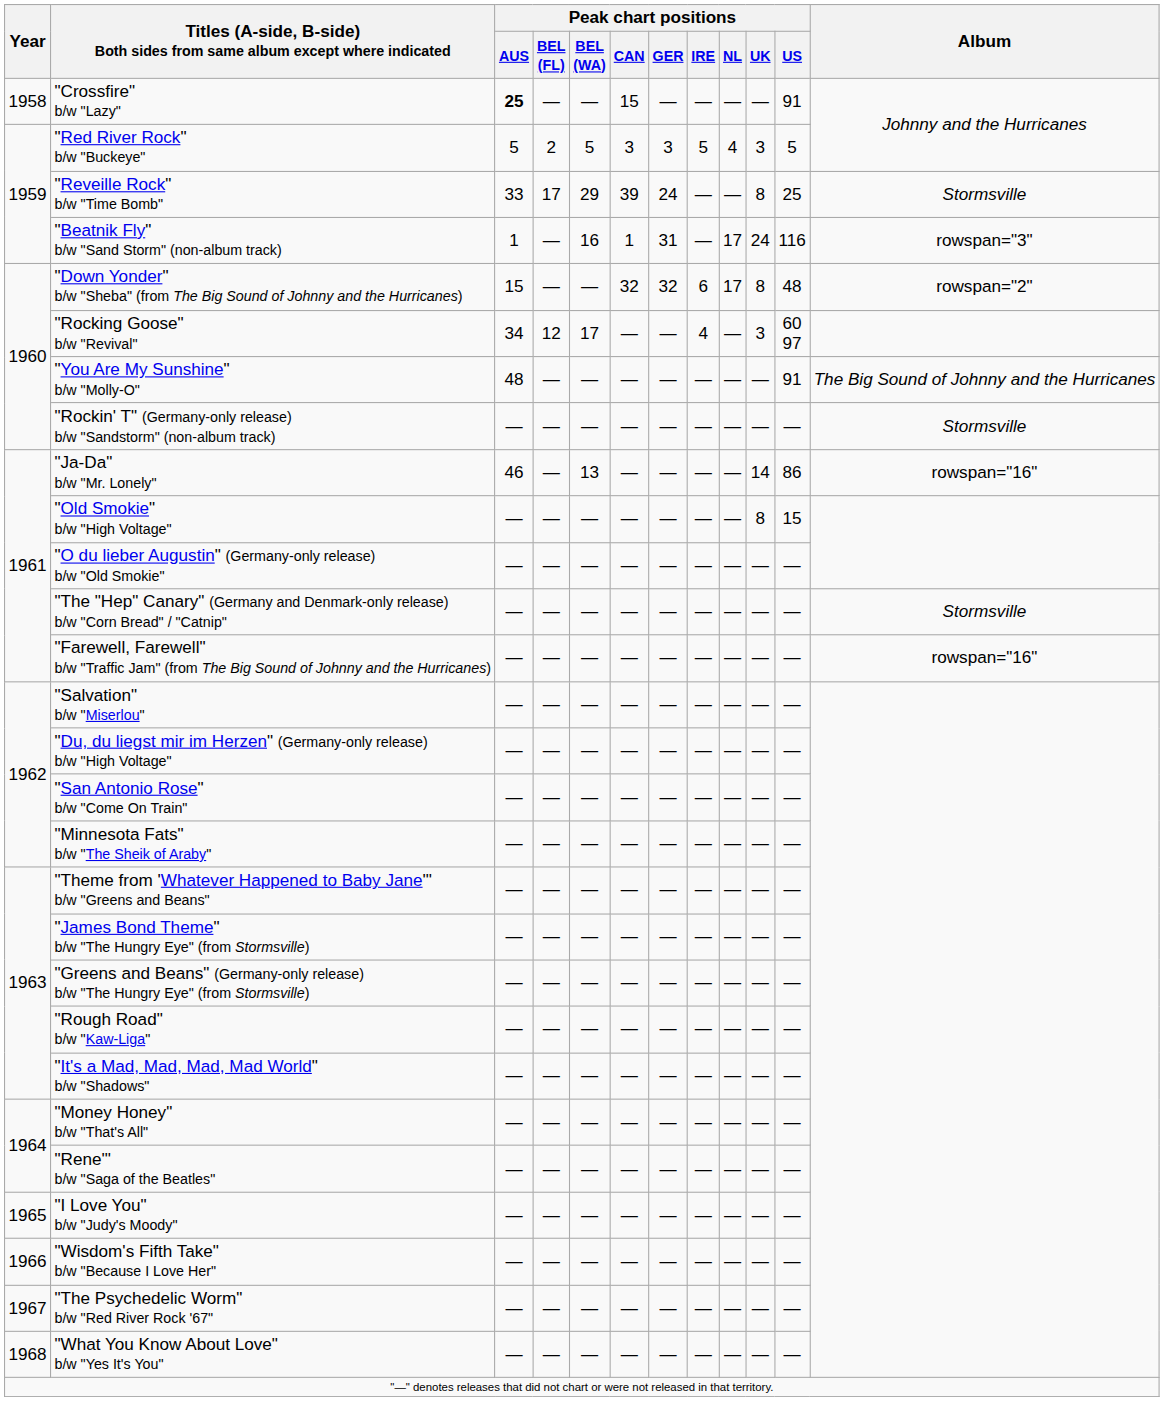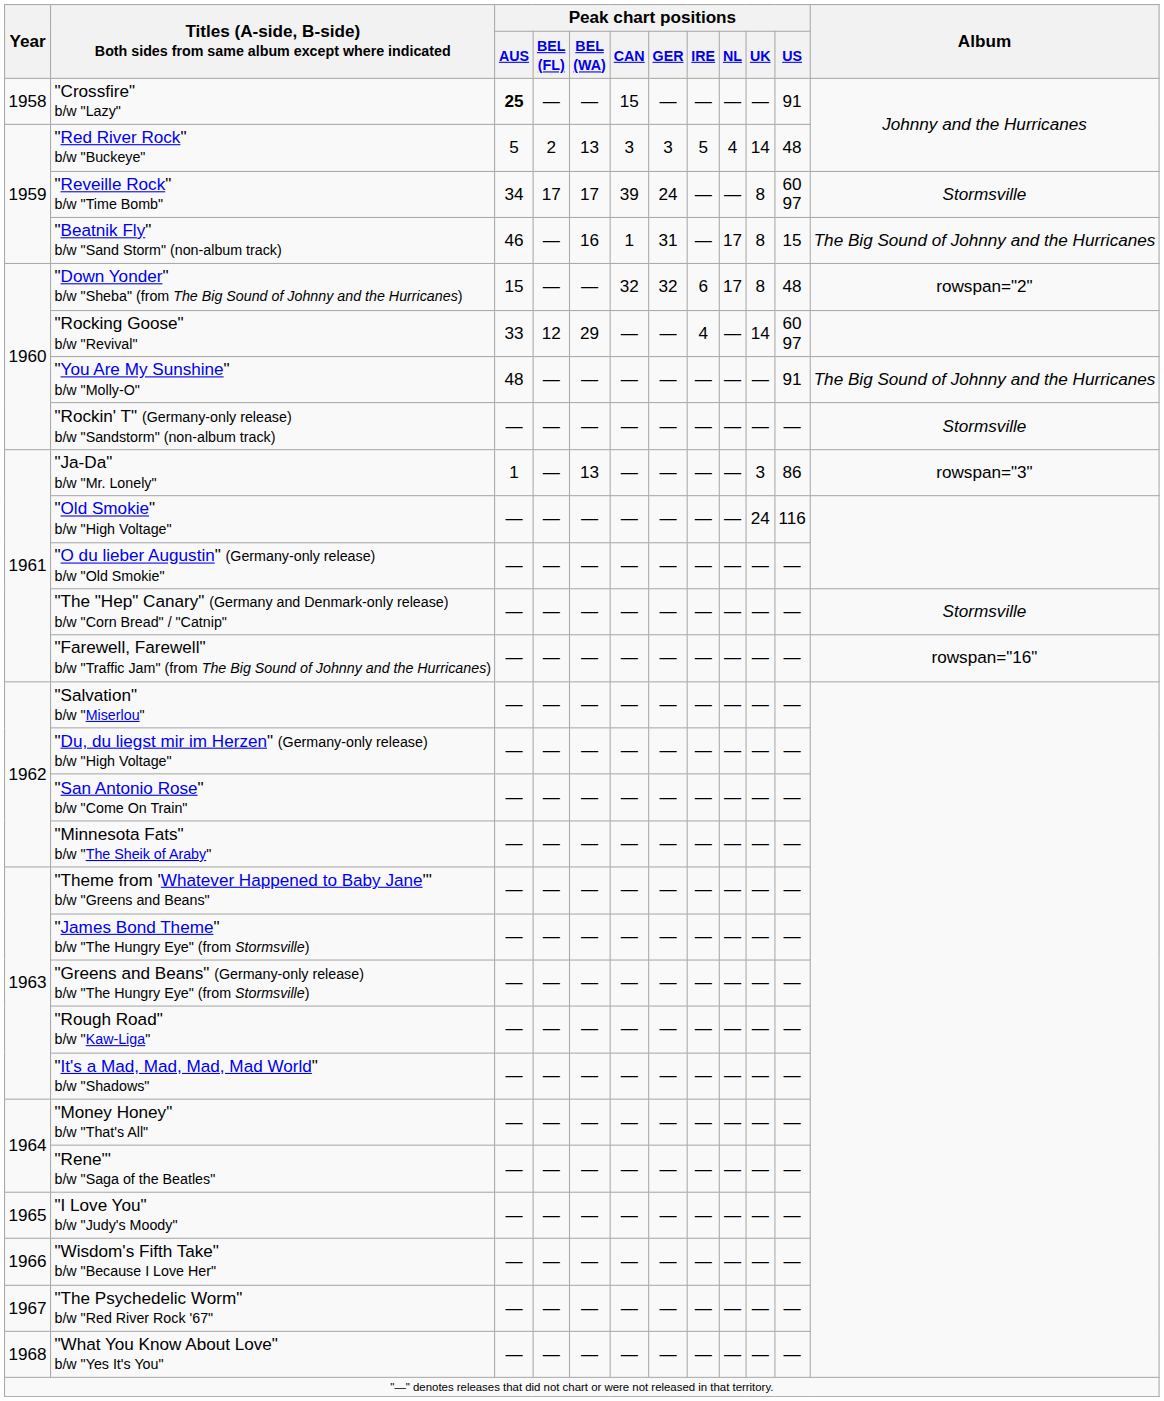"Red River Rock" b/w "Buckeye" | Peak chart positions / BEL (WA): 5 -> 13
"Red River Rock" b/w "Buckeye" | Peak chart positions / UK: 3 -> 14
"Red River Rock" b/w "Buckeye" | Peak chart positions / US: 5 -> 48
"Reveille Rock" b/w "Time Bomb" | Peak chart positions / AUS: 33 -> 34
"Reveille Rock" b/w "Time Bomb" | Peak chart positions / BEL (WA): 29 -> 17
"Reveille Rock" b/w "Time Bomb" | Peak chart positions / US: 25 -> 60 97
"Beatnik Fly" b/w "Sand Storm" (non-album track) | Peak chart positions / AUS: 1 -> 46
"Beatnik Fly" b/w "Sand Storm" (non-album track) | Peak chart positions / UK: 24 -> 8
"Beatnik Fly" b/w "Sand Storm" (non-album track) | Peak chart positions / US: 116 -> 15
"Beatnik Fly" b/w "Sand Storm" (non-album track) | Album: rowspan="3" -> The Big Sound of Johnny and the Hurricanes
"Rocking Goose" b/w "Revival" | Peak chart positions / AUS: 34 -> 33
"Rocking Goose" b/w "Revival" | Peak chart positions / BEL (WA): 17 -> 29
"Rocking Goose" b/w "Revival" | Peak chart positions / UK: 3 -> 14
"Ja-Da" b/w "Mr. Lonely" | Peak chart positions / AUS: 46 -> 1
"Ja-Da" b/w "Mr. Lonely" | Peak chart positions / UK: 14 -> 3
"Ja-Da" b/w "Mr. Lonely" | Album: rowspan="16" -> rowspan="3"
"Old Smokie" b/w "High Voltage" | Peak chart positions / UK: 8 -> 24
"Old Smokie" b/w "High Voltage" | Peak chart positions / US: 15 -> 116
